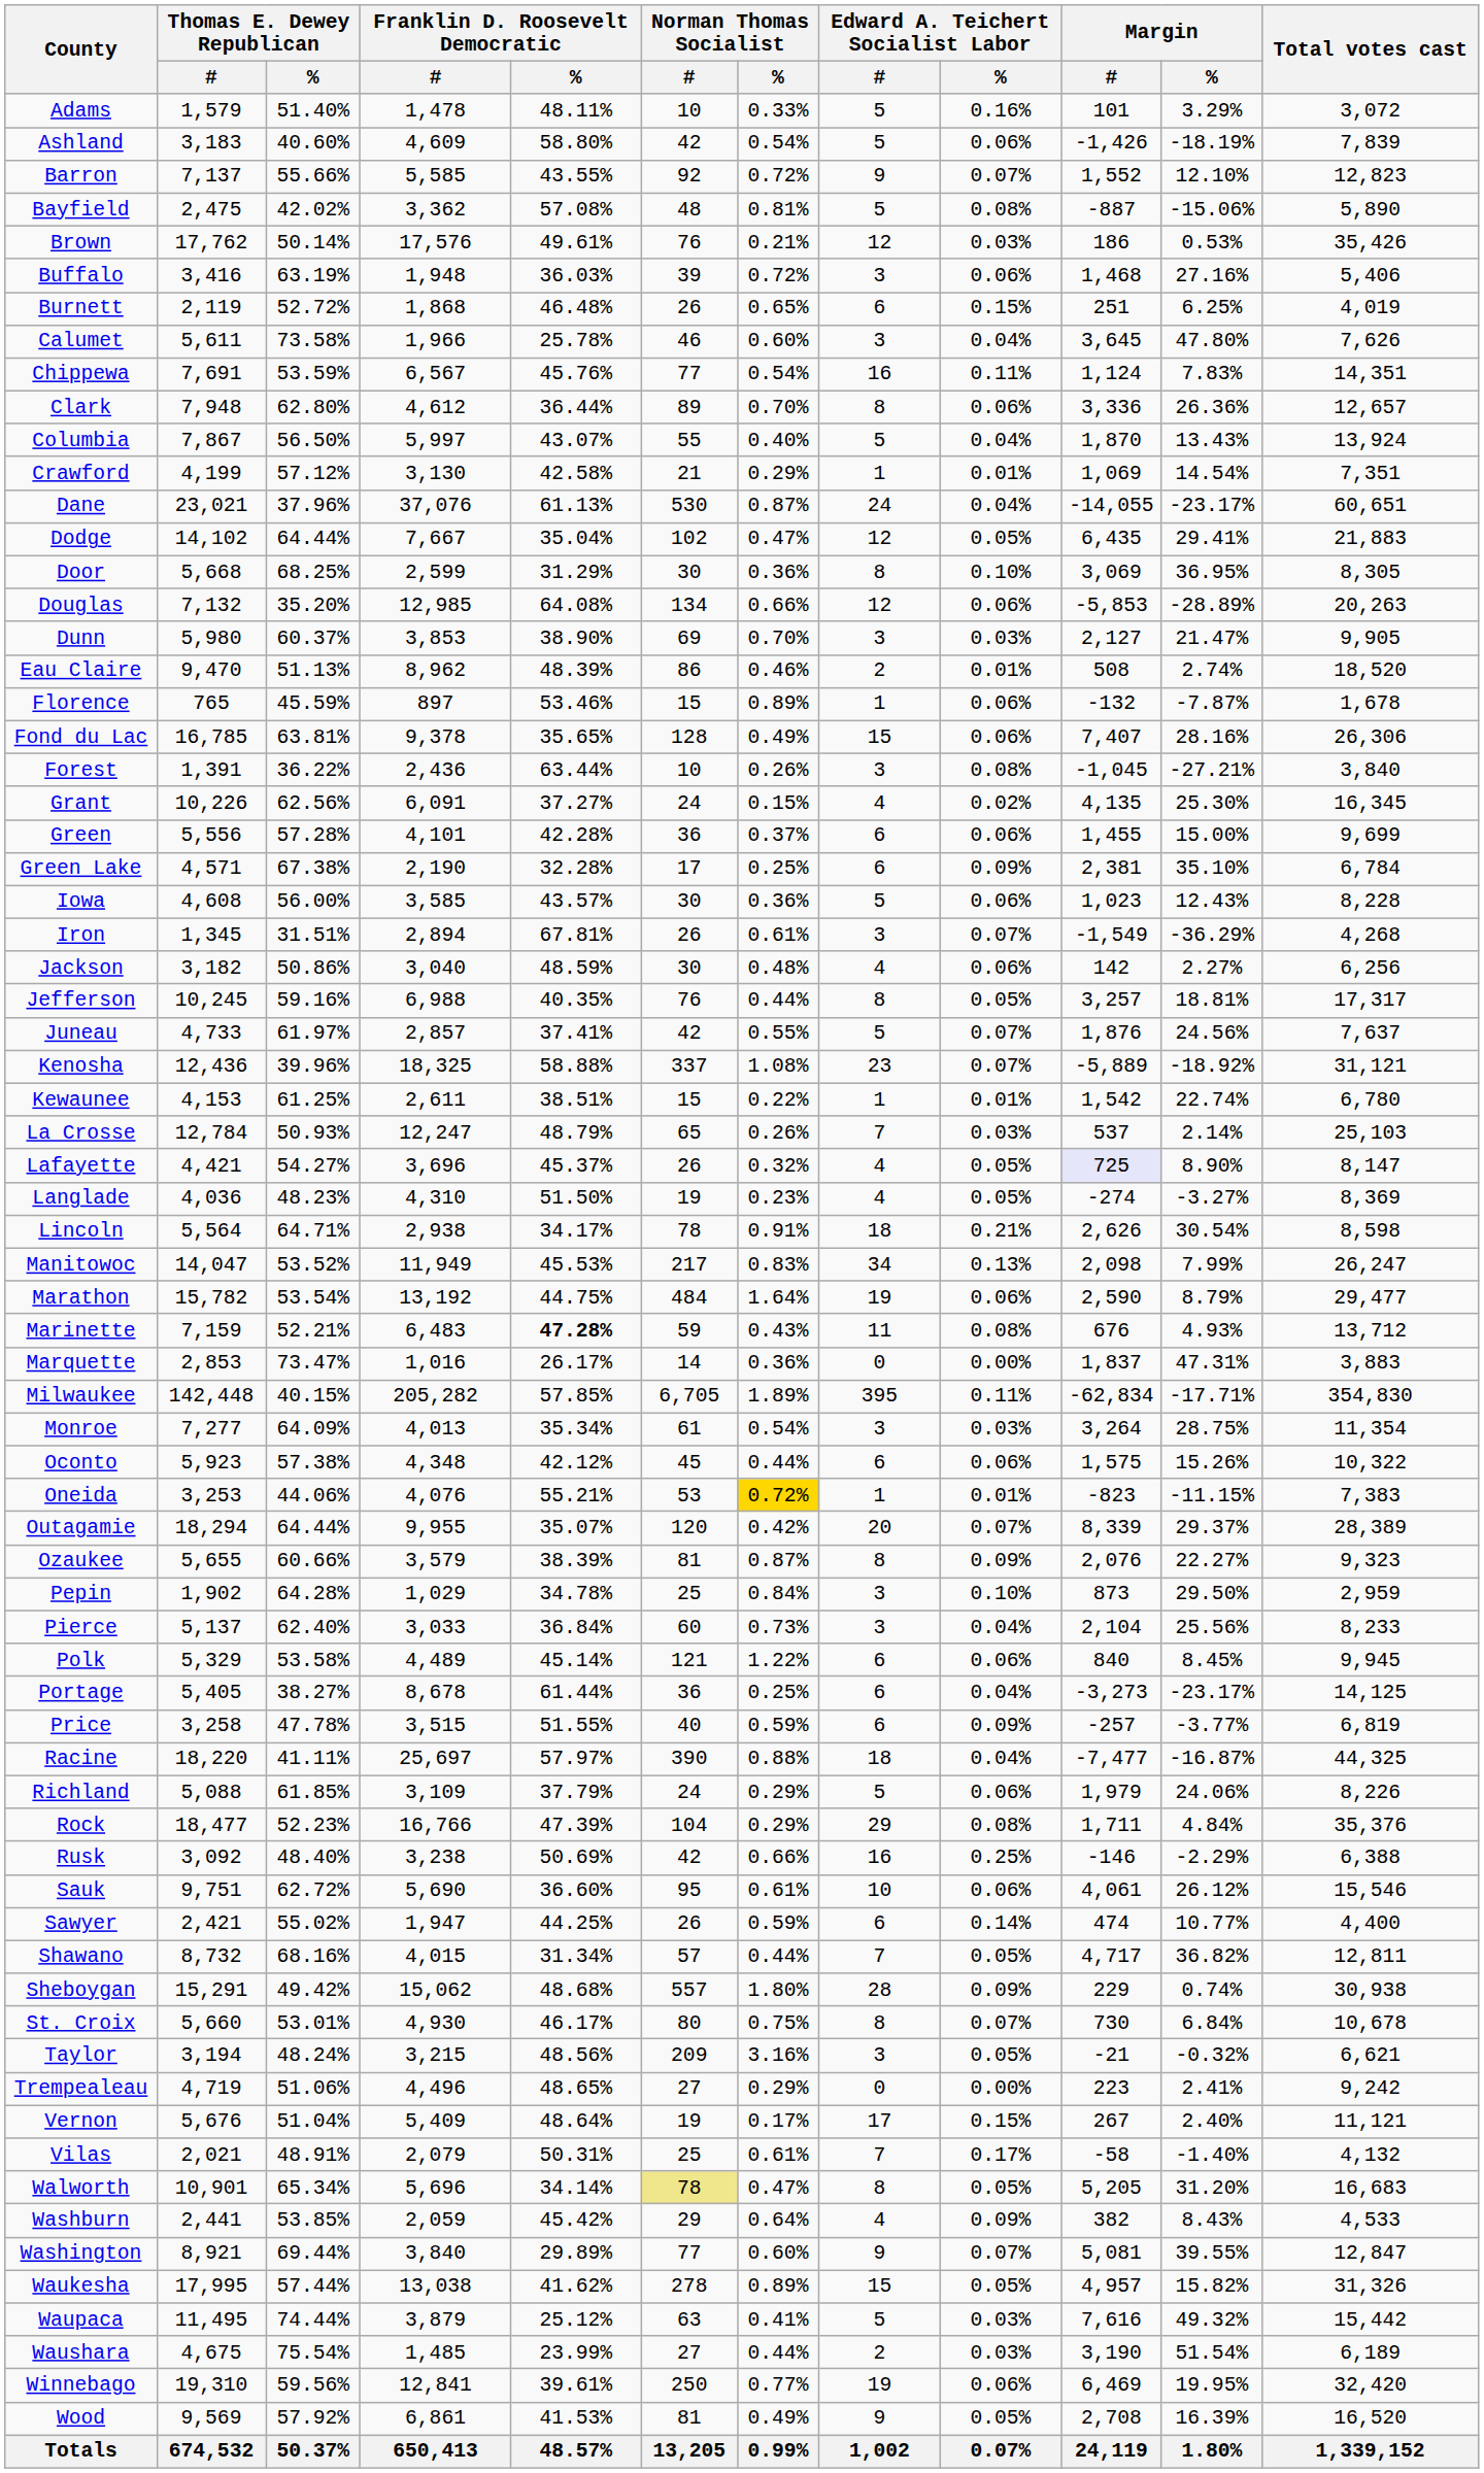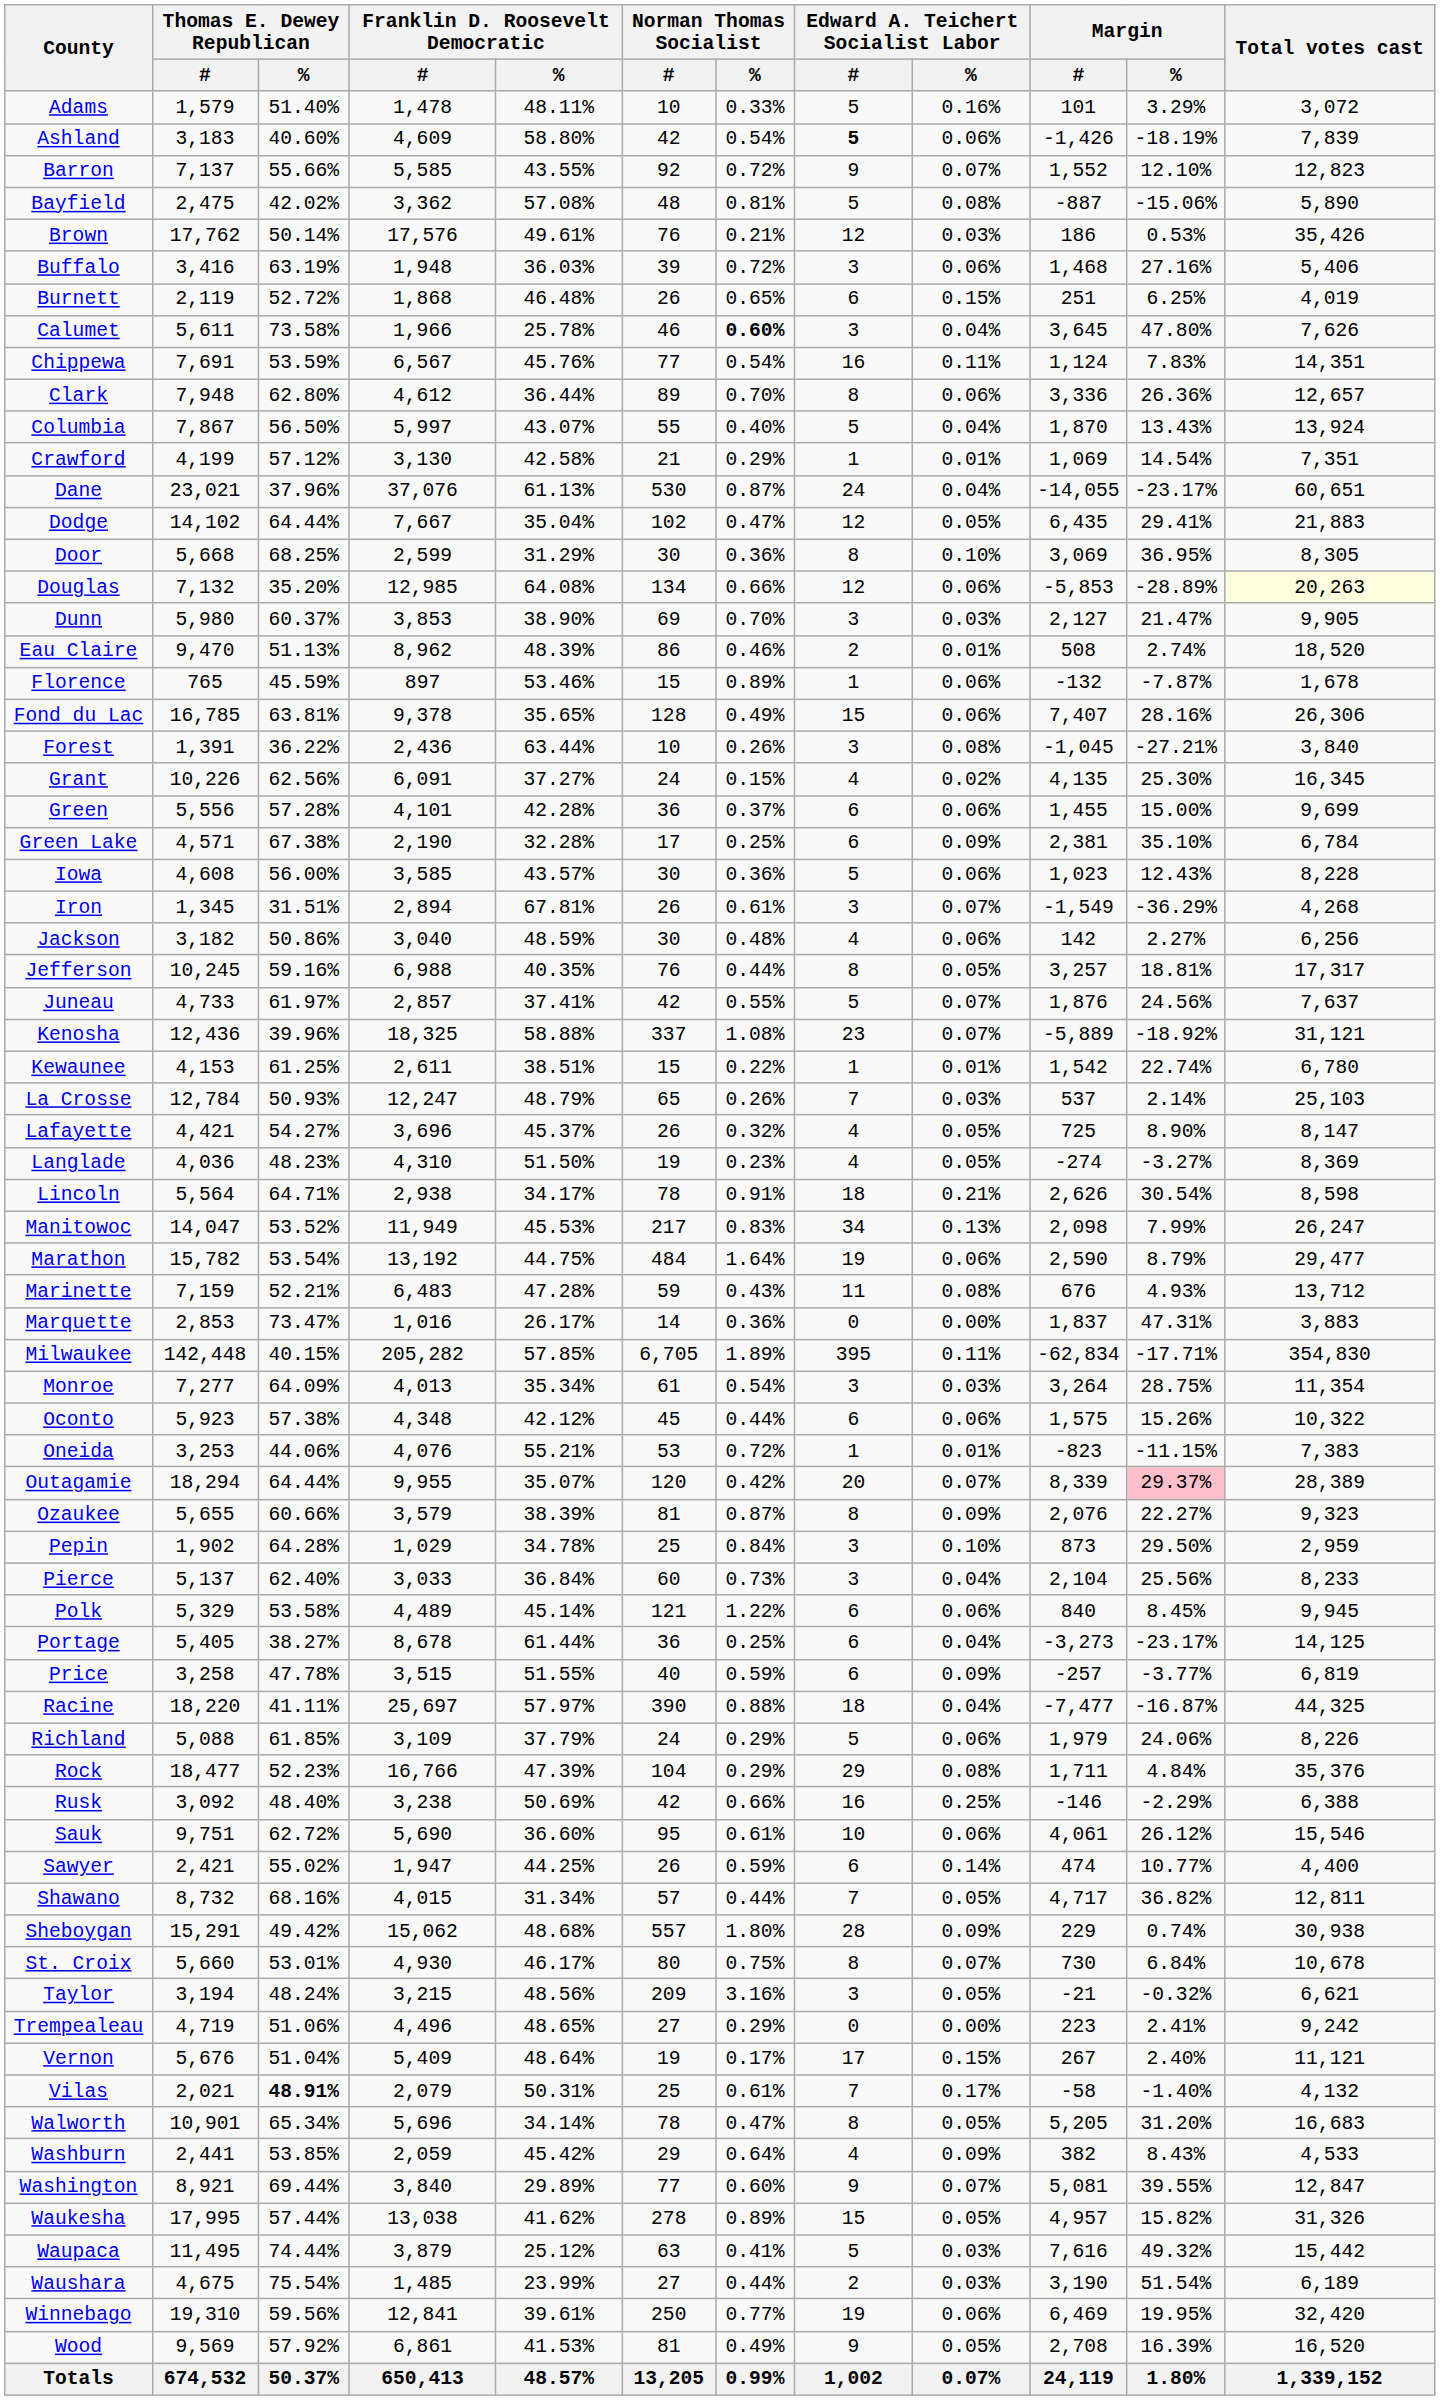Ashland | Edward A. Teichert Socialist Labor / #: normal -> bold
Calumet | Norman Thomas Socialist / %: normal -> bold
Douglas | Total votes cast: no background -> lightyellow background
Lafayette | Margin / #: lavender background -> no background
Marinette | Franklin D. Roosevelt Democratic / %: bold -> normal
Oneida | Norman Thomas Socialist / %: gold background -> no background
Outagamie | Margin / %: no background -> pink background
Vilas | Thomas E. Dewey Republican / %: normal -> bold
Walworth | Norman Thomas Socialist / #: khaki background -> no background
